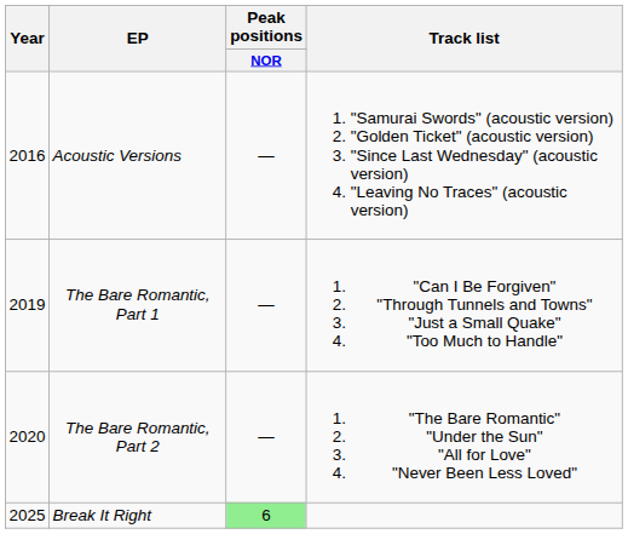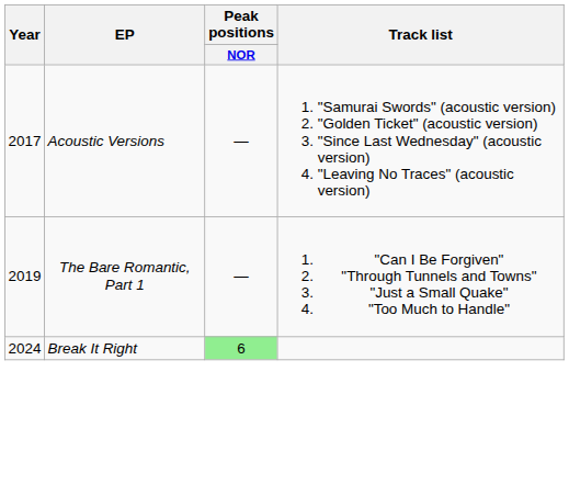Acoustic Versions | Year: 2016 -> 2017
- row: 2020 | The Bare Romantic, Part 2 | — | "The Bare Romantic" "Under the Sun" "All for Love" "Never Been Less Loved"
Break It Right | Year: 2025 -> 2024
